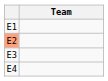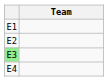E2 | column 1: lightsalmon background -> no background
E3 | column 1: no background -> lightgreen background
